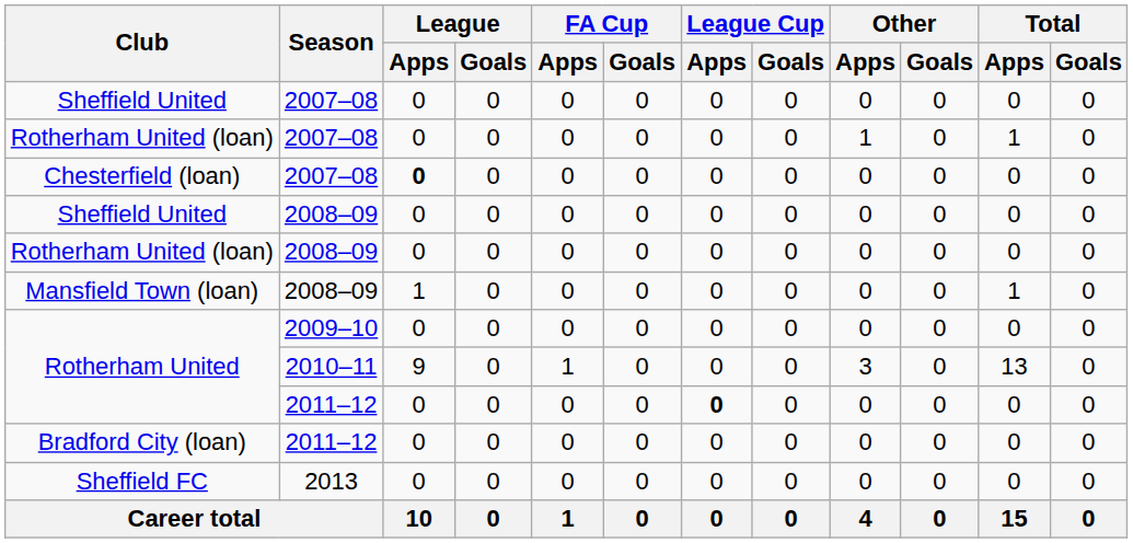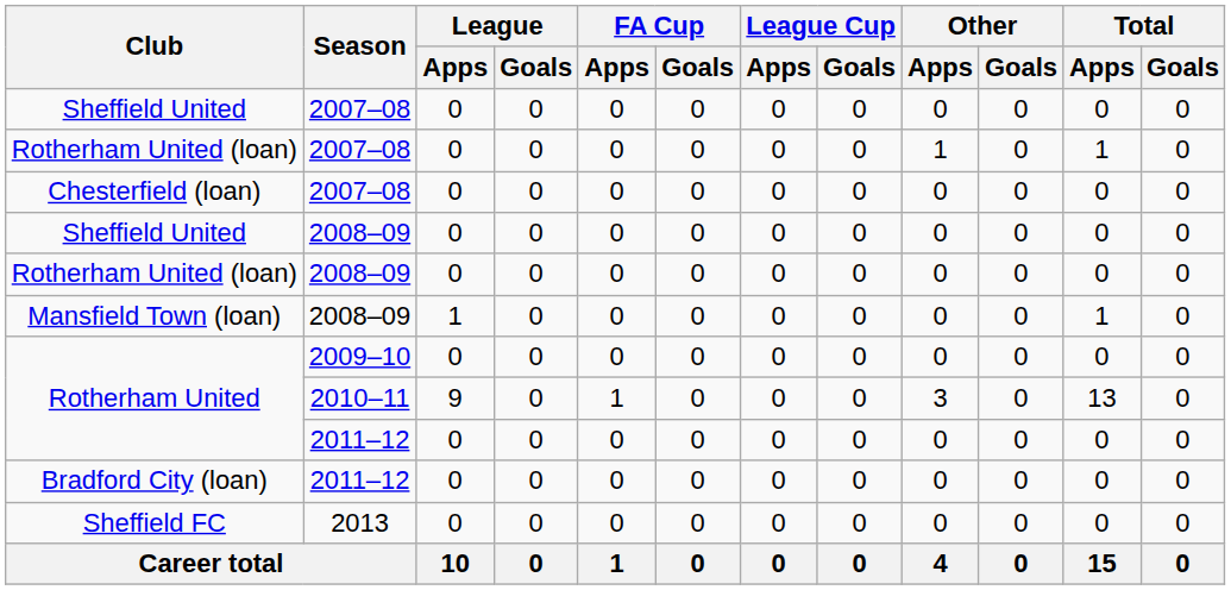Chesterfield (loan) | League / Apps: bold -> normal
Rotherham United / 2011–12 | League Cup / Apps: bold -> normal
